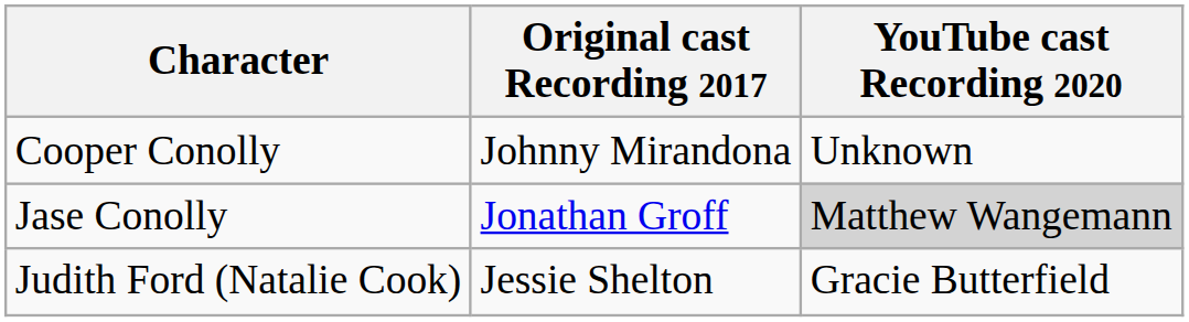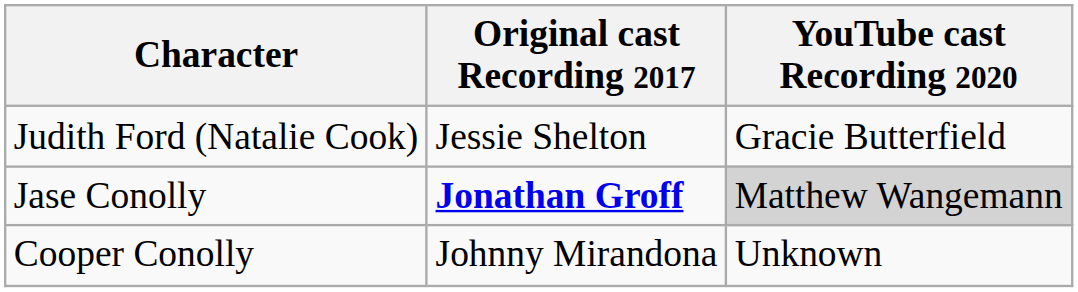rows swapped: Judith Ford (Natalie Cook) <-> Cooper Conolly
Jase Conolly | Original cast Recording 2017: normal -> bold
